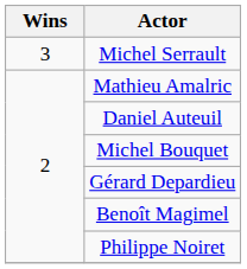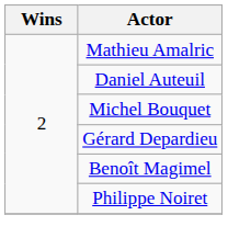- row: 3 | Michel Serrault
